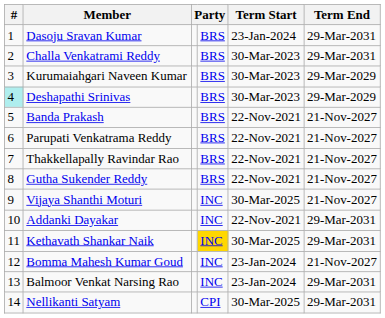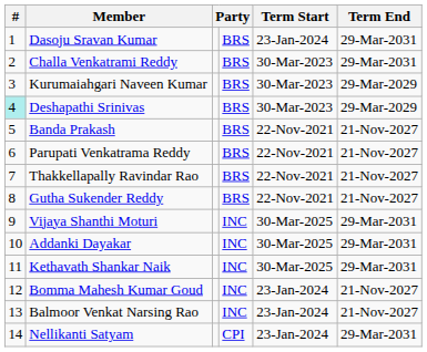Vijaya Shanthi Moturi | Term End: 21-Nov-2027 -> 29-Mar-2031
Addanki Dayakar | Term Start: 22-Nov-2021 -> 30-Mar-2025
Kethavath Shankar Naik | column 4: gold background -> no background
Balmoor Venkat Narsing Rao | Term End: 29-Mar-2031 -> 21-Nov-2027
Nellikanti Satyam | Term Start: 30-Mar-2025 -> 23-Jan-2024
